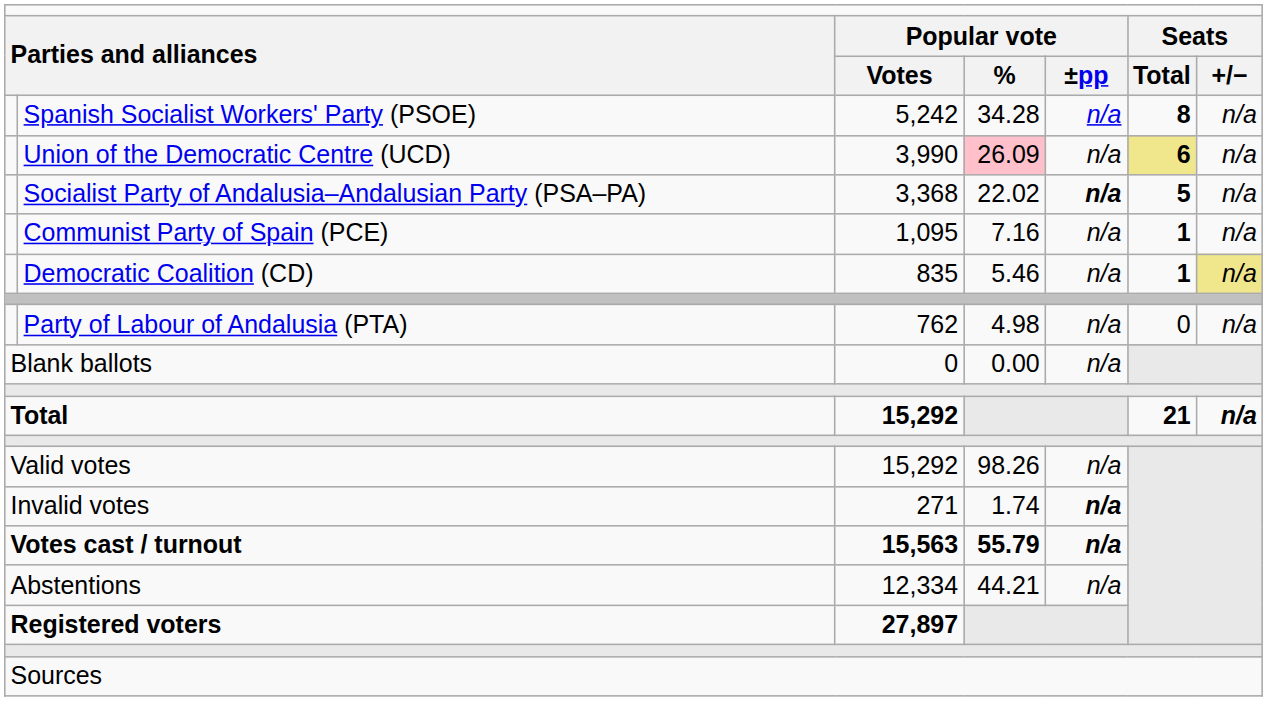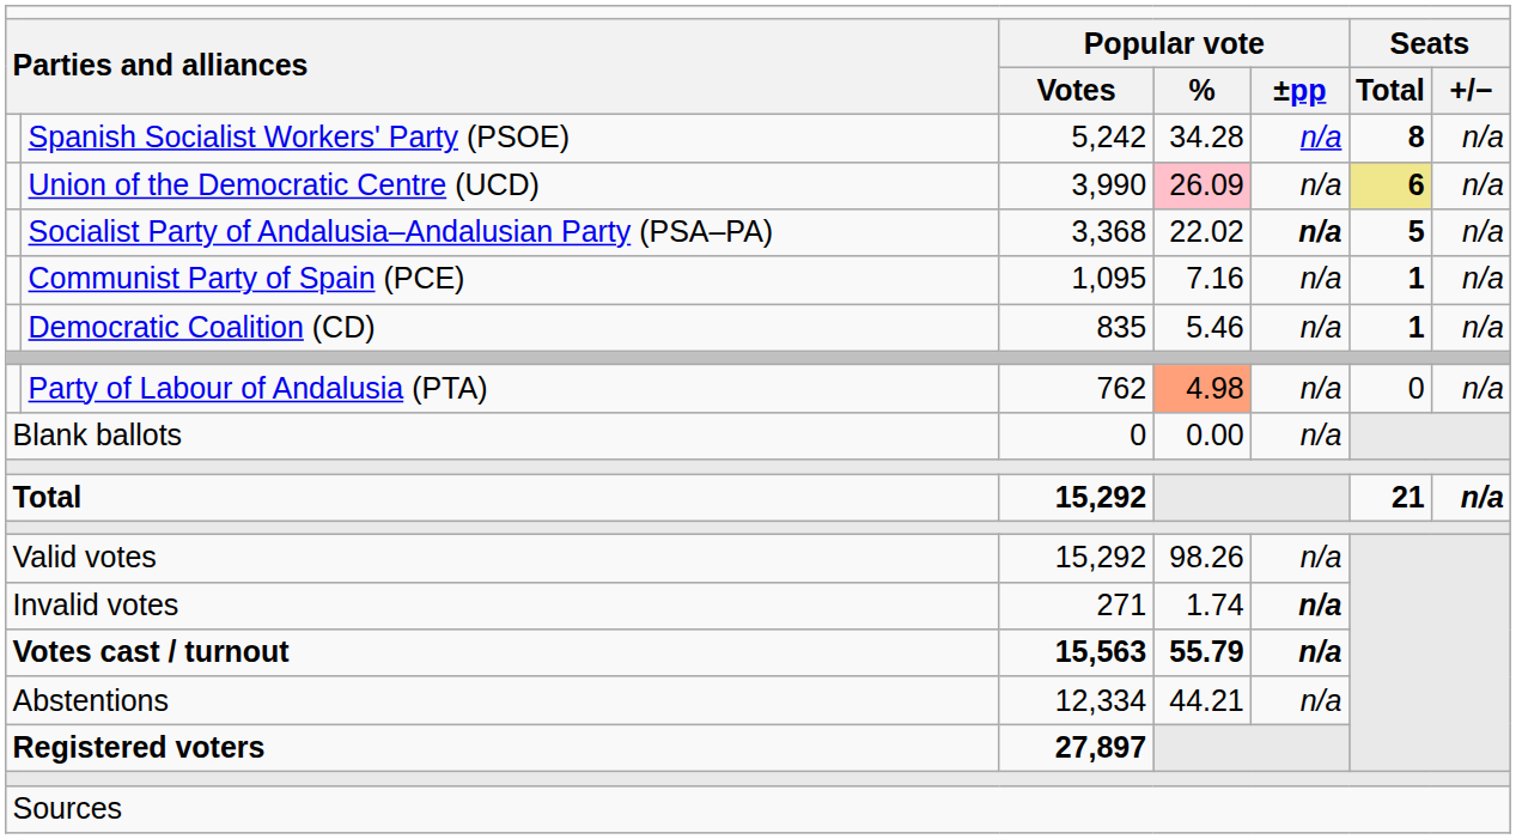Democratic Coalition (CD) | column 7: khaki background -> no background
Party of Labour of Andalusia (PTA) | column 4: no background -> lightsalmon background
